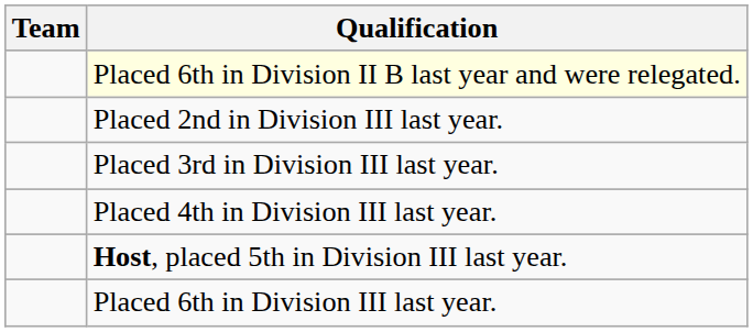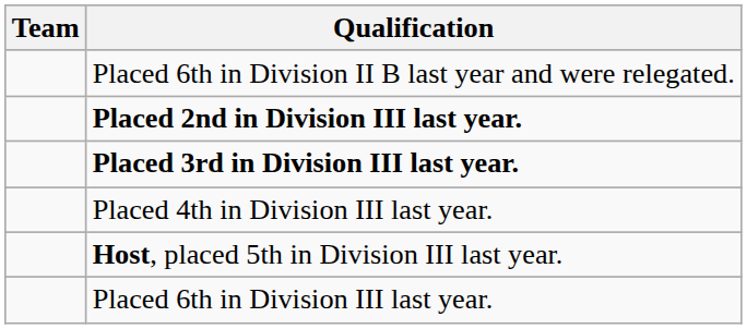Placed 6th in Division II B last year and were relegated. | Qualification: lightyellow background -> no background
Placed 2nd in Division III last year. | Qualification: normal -> bold
Placed 3rd in Division III last year. | Qualification: normal -> bold
